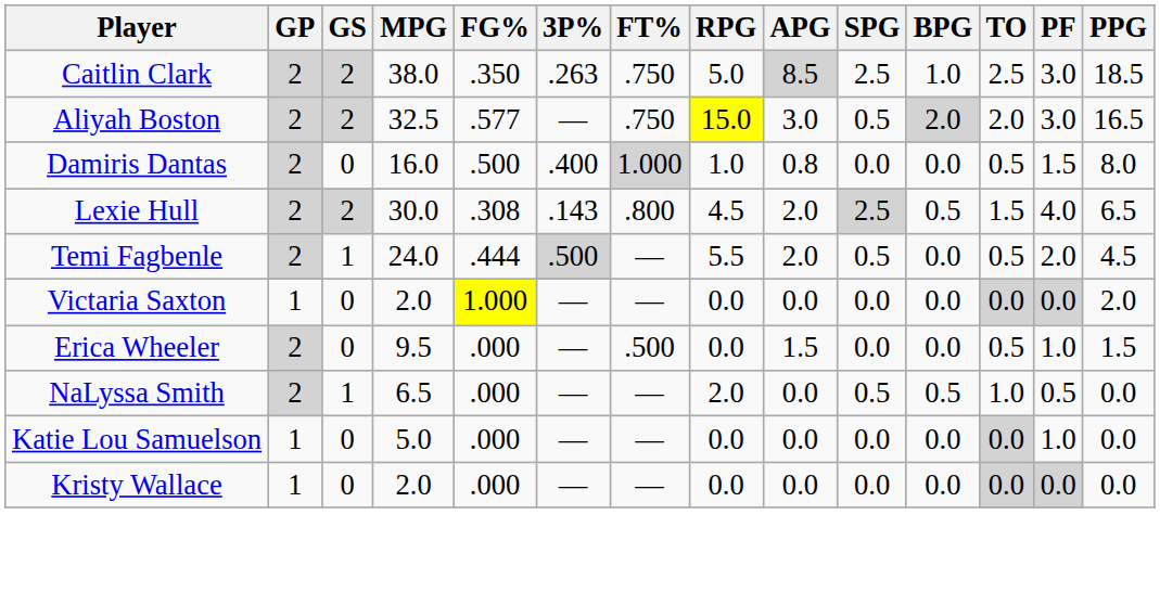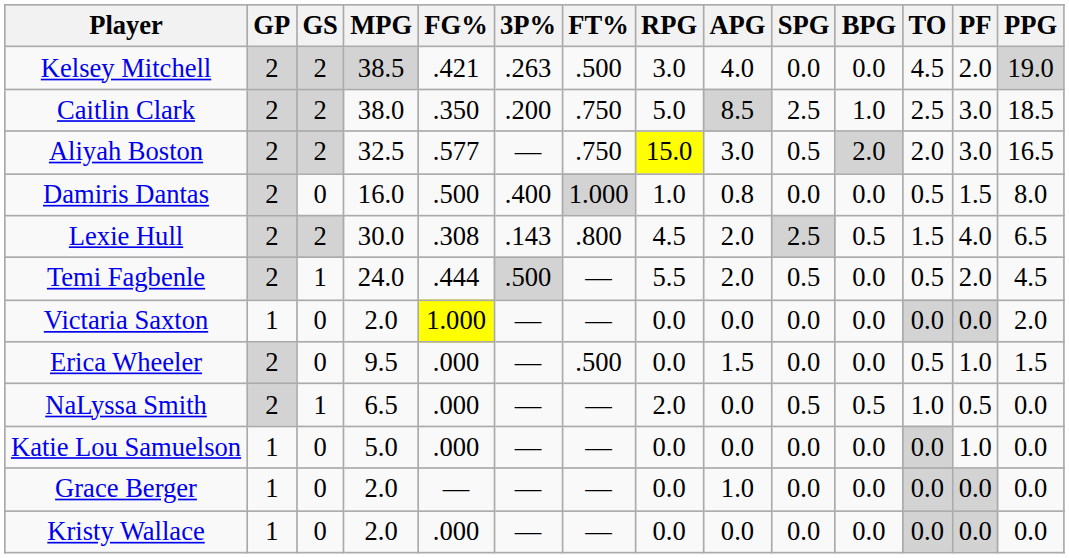+ row: Kelsey Mitchell | 2 | 2 | 38.5 | .421 | .263 | .500 | 3.0 | 4.0 | 0.0 | 0.0 | 4.5 | 2.0 | 19.0
Caitlin Clark | 3P%: .263 -> .200
+ row: Grace Berger | 1 | 0 | 2.0 | — | — | — | 0.0 | 1.0 | 0.0 | 0.0 | 0.0 | 0.0 | 0.0
